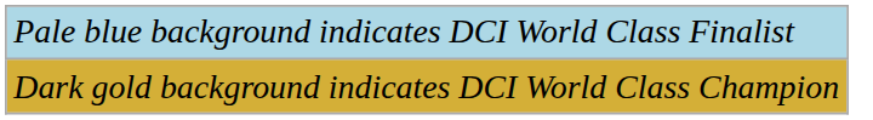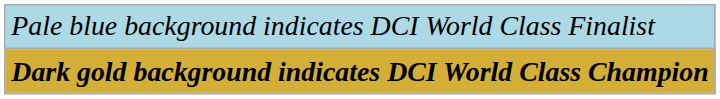row 2 | column 1: normal -> bold
